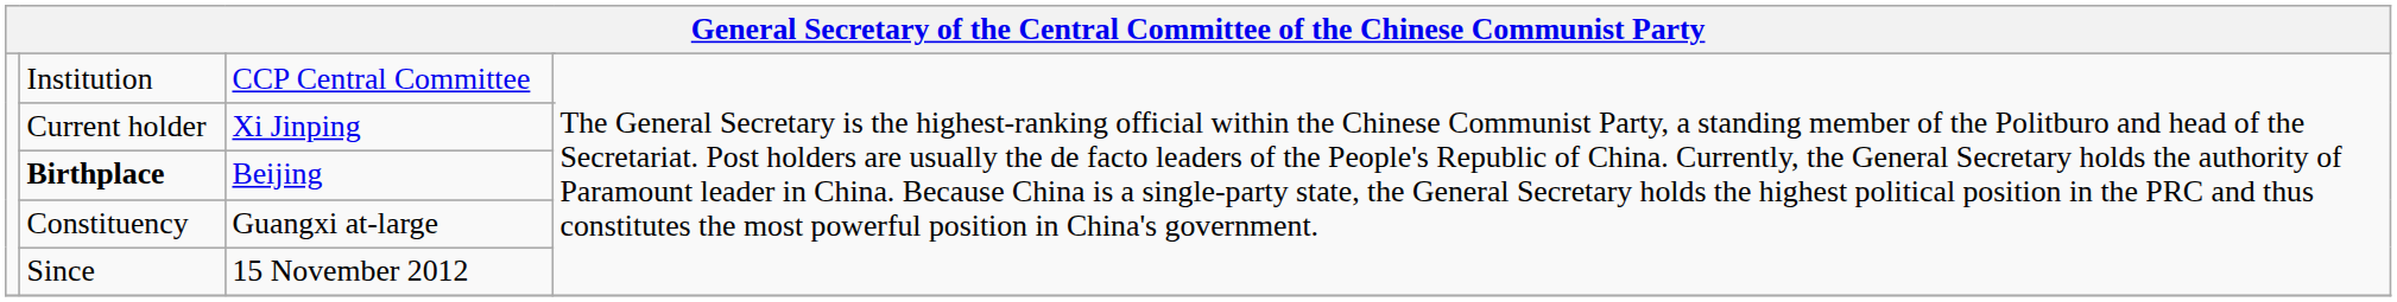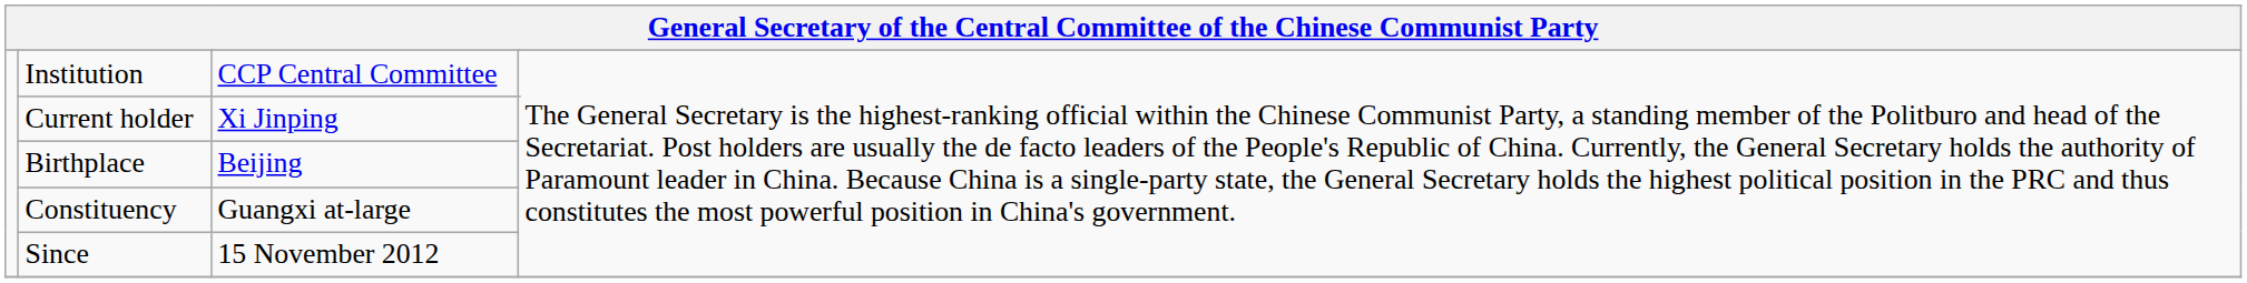Birthplace | column 2: bold -> normal
